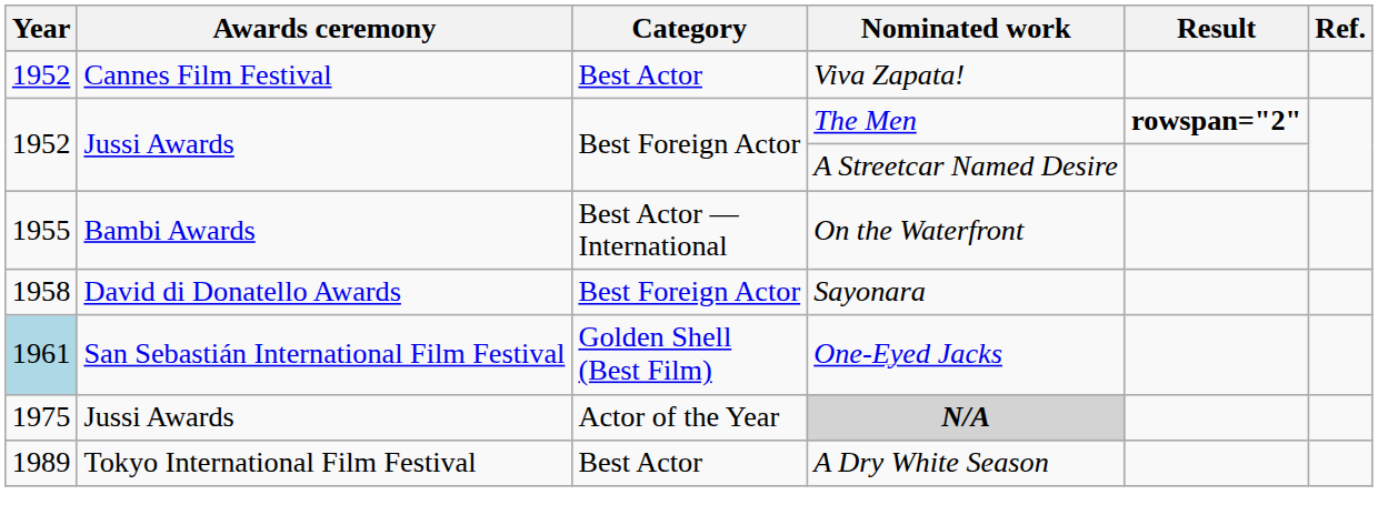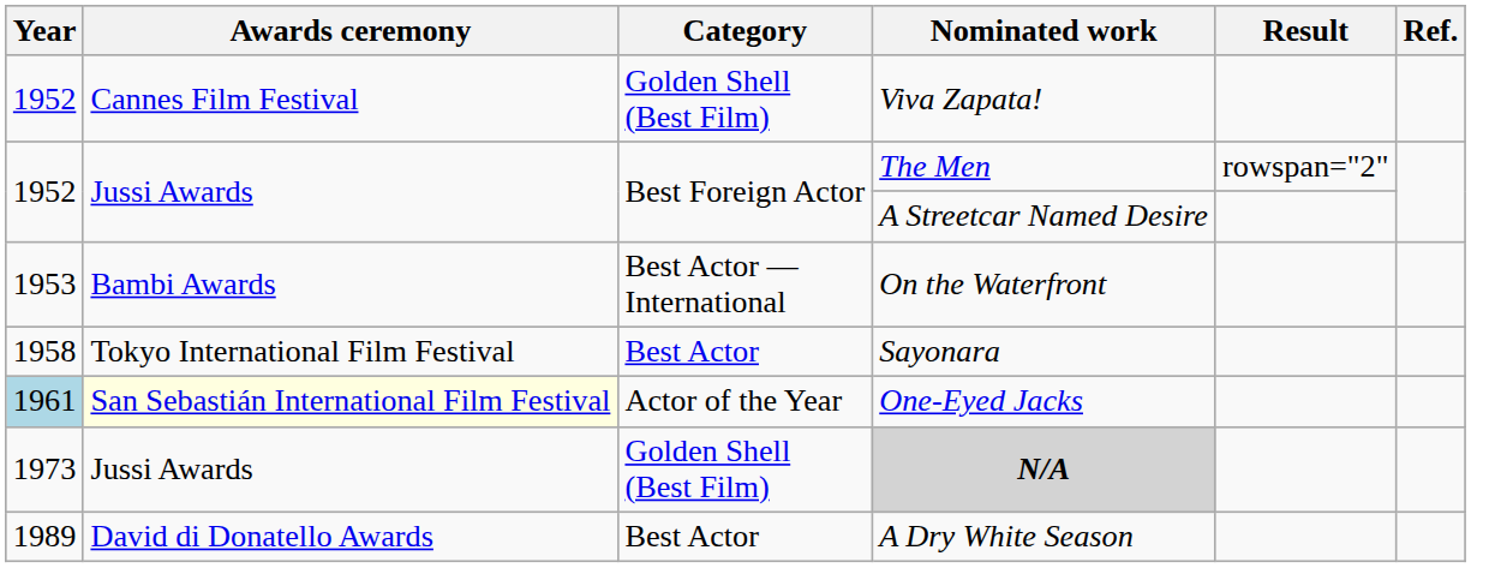Viva Zapata! | Category: Best Actor -> Golden Shell (Best Film)
The Men | Result: bold -> normal
On the Waterfront | Year: 1955 -> 1953
Sayonara | Awards ceremony: David di Donatello Awards -> Tokyo International Film Festival
Sayonara | Category: Best Foreign Actor -> Best Actor
One-Eyed Jacks | Awards ceremony: no background -> lightyellow background
One-Eyed Jacks | Category: Golden Shell (Best Film) -> Actor of the Year
N/A | Year: 1975 -> 1973
N/A | Category: Actor of the Year -> Golden Shell (Best Film)
A Dry White Season | Awards ceremony: Tokyo International Film Festival -> David di Donatello Awards
